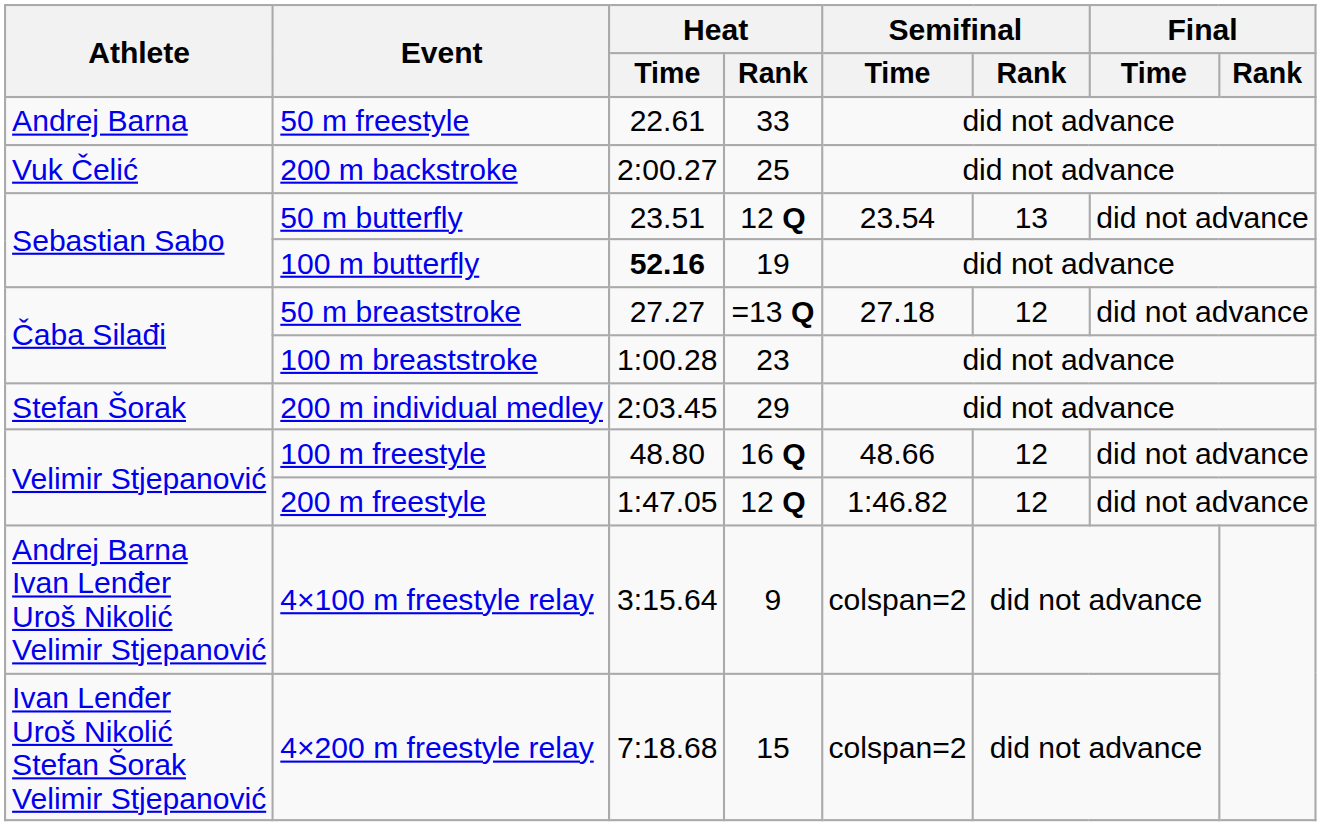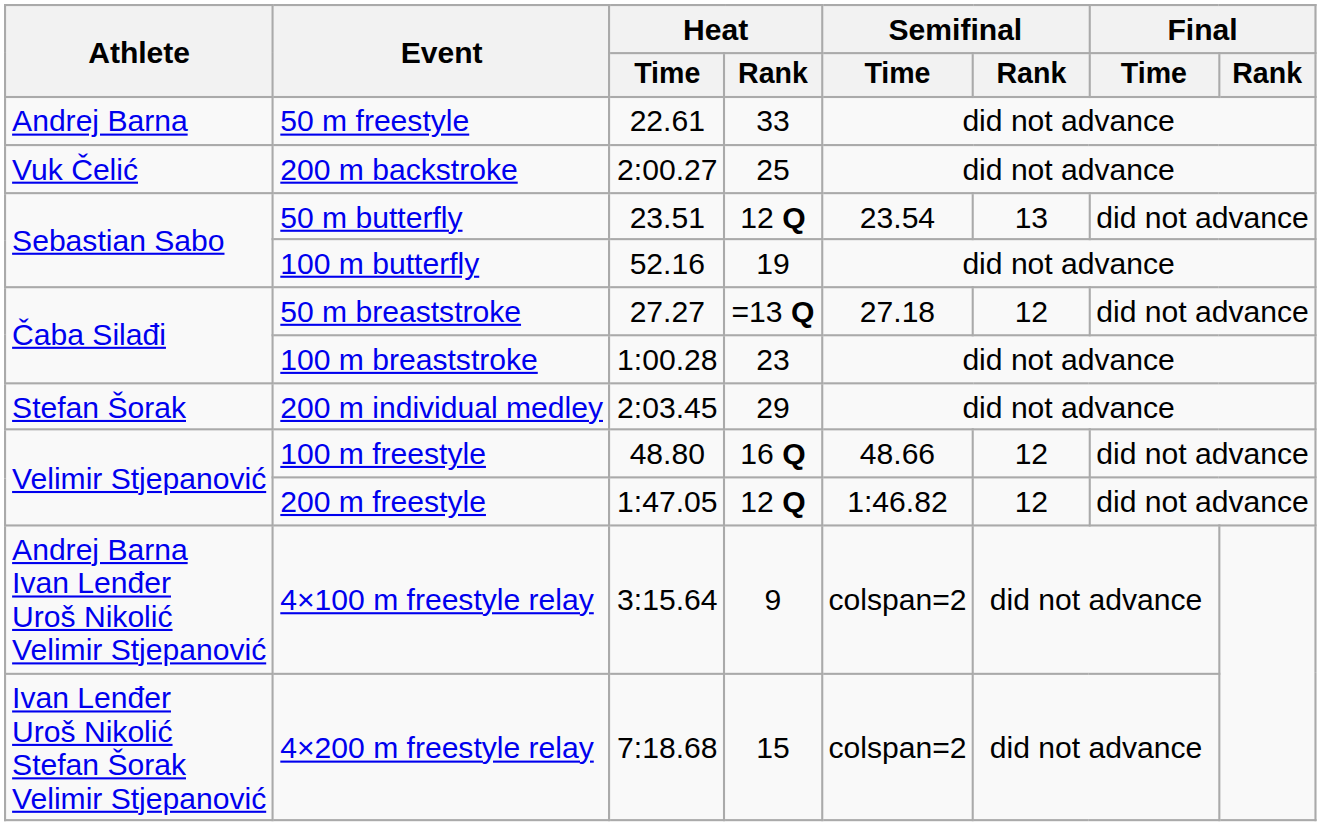100 m butterfly | Heat / Time: bold -> normal
